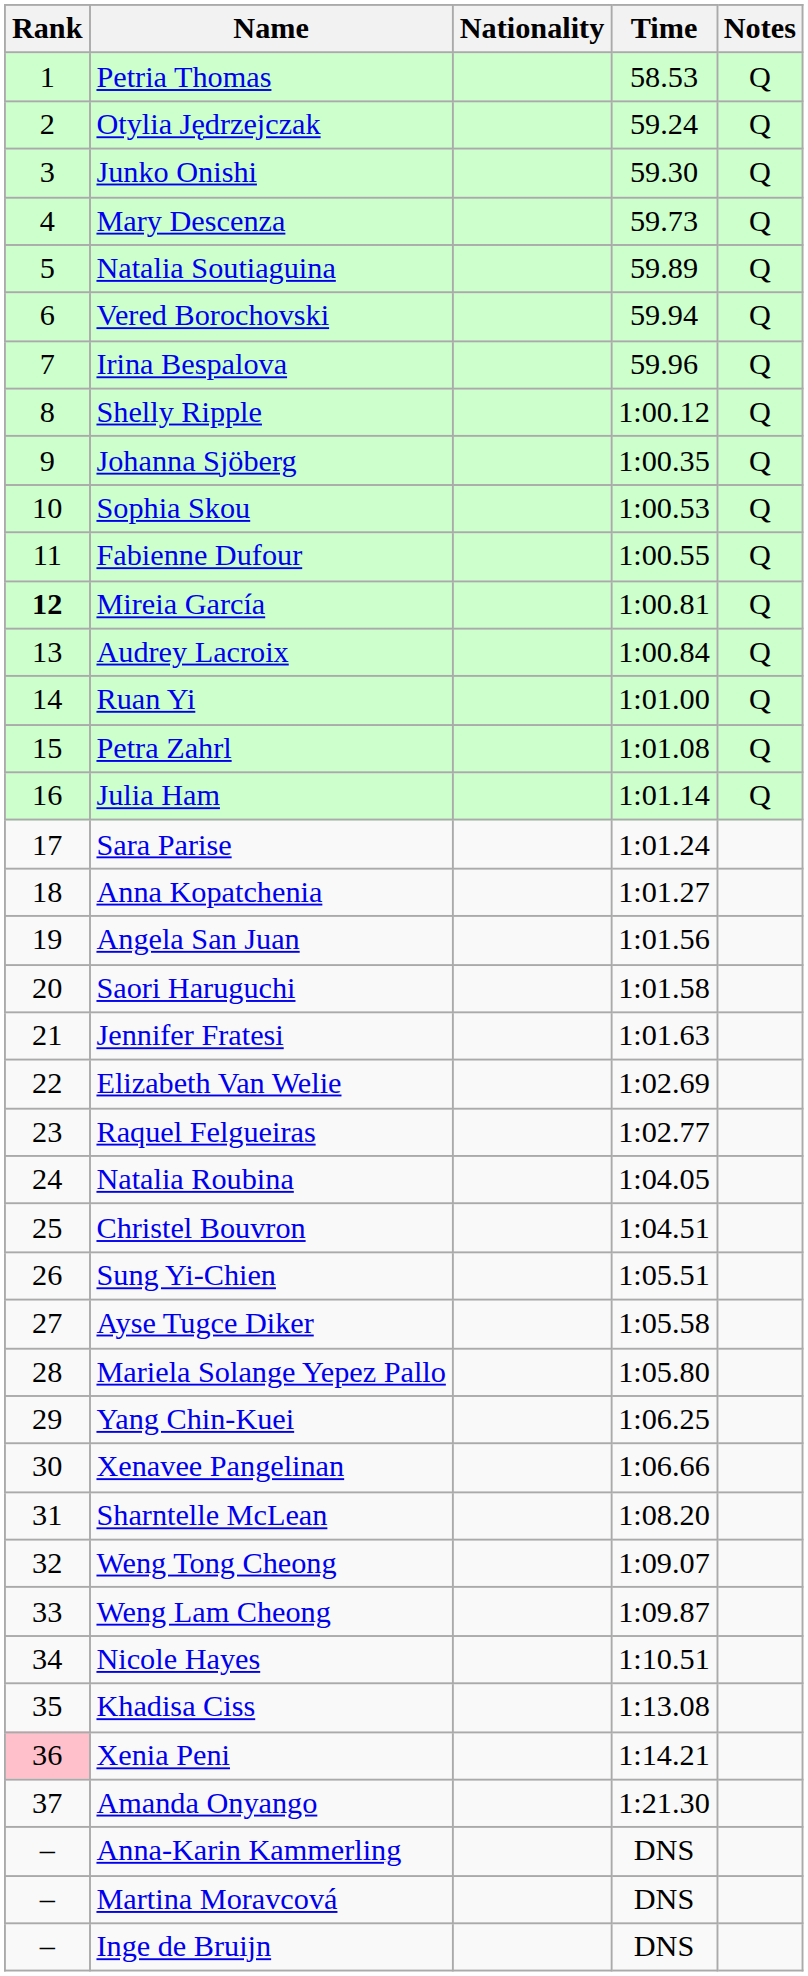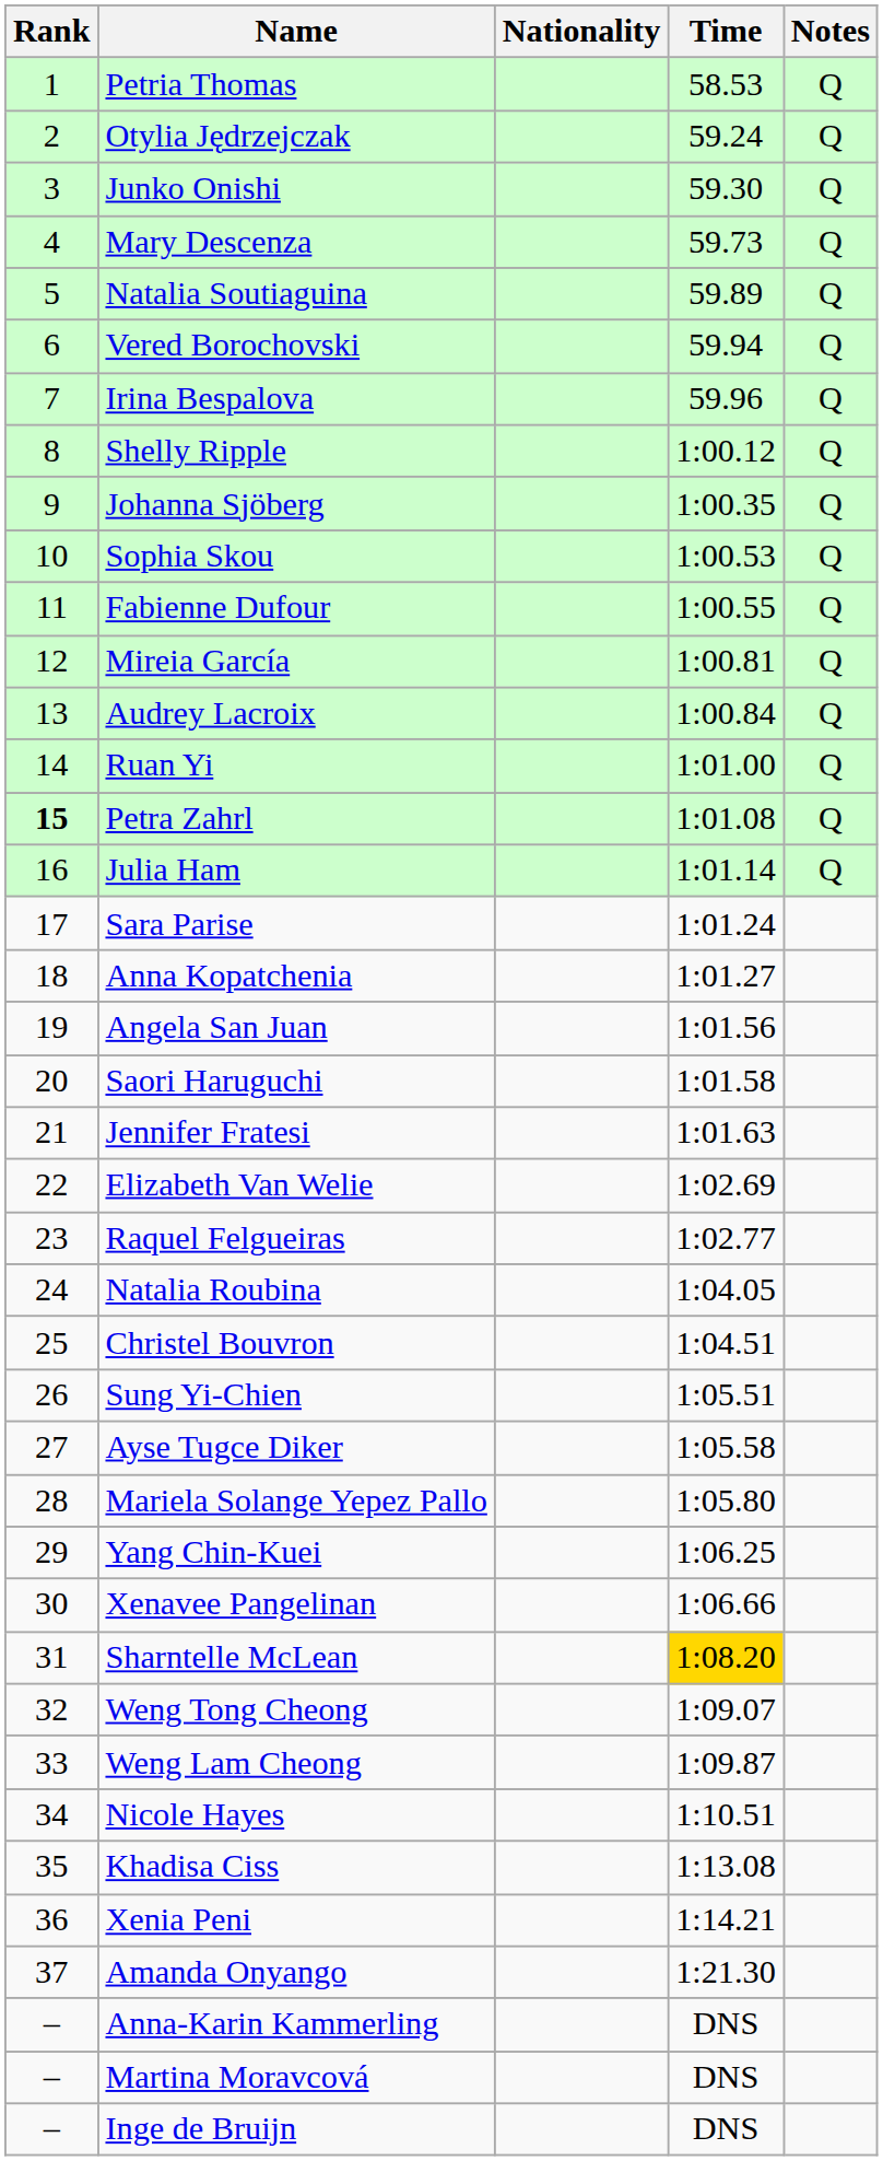Mireia García | Rank: bold -> normal
Petra Zahrl | Rank: normal -> bold
Sharntelle McLean | Time: no background -> gold background
Xenia Peni | Rank: pink background -> no background
